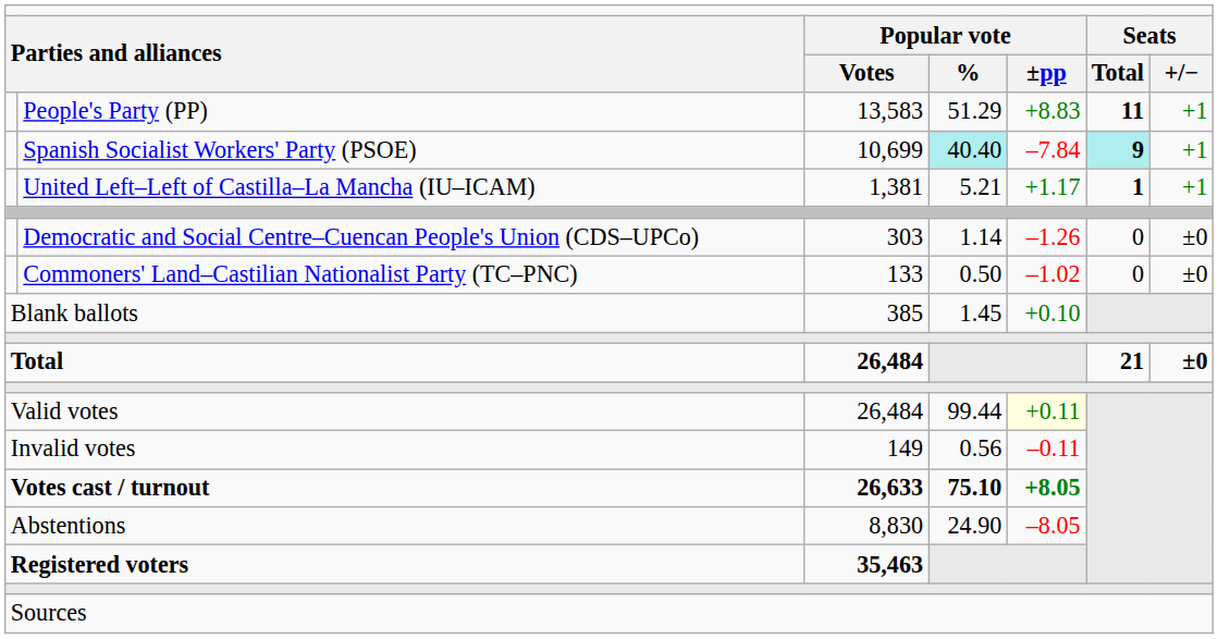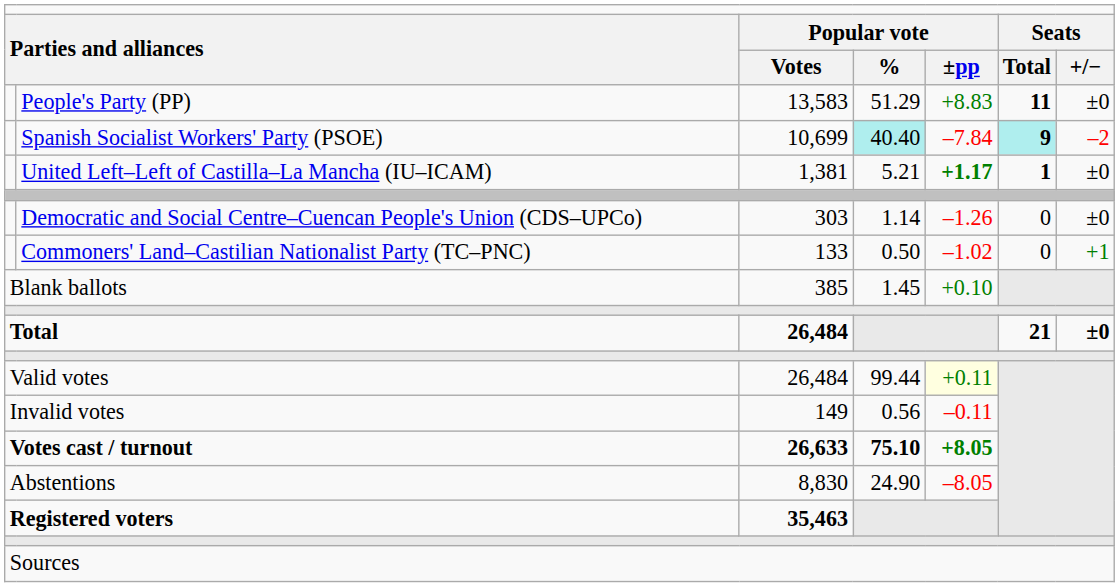People's Party (PP) | column 7: +1 -> ±0
Spanish Socialist Workers' Party (PSOE) | column 7: +1 -> –2
United Left–Left of Castilla–La Mancha (IU–ICAM) | column 5: normal -> bold
United Left–Left of Castilla–La Mancha (IU–ICAM) | column 7: +1 -> ±0
Commoners' Land–Castilian Nationalist Party (TC–PNC) | column 7: ±0 -> +1
